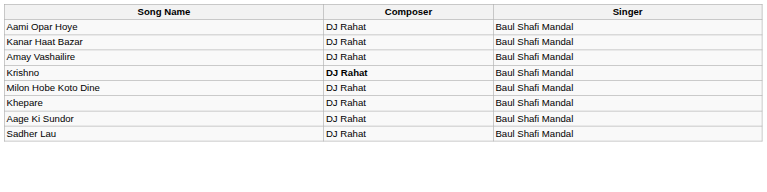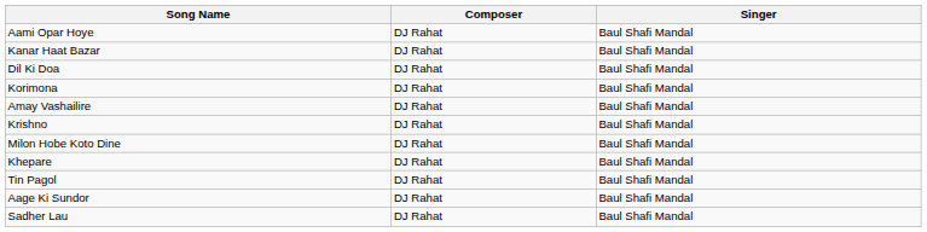+ row: Dil Ki Doa | DJ Rahat | Baul Shafi Mandal
+ row: Korimona | DJ Rahat | Baul Shafi Mandal
Krishno | Composer: bold -> normal
+ row: Tin Pagol | DJ Rahat | Baul Shafi Mandal
